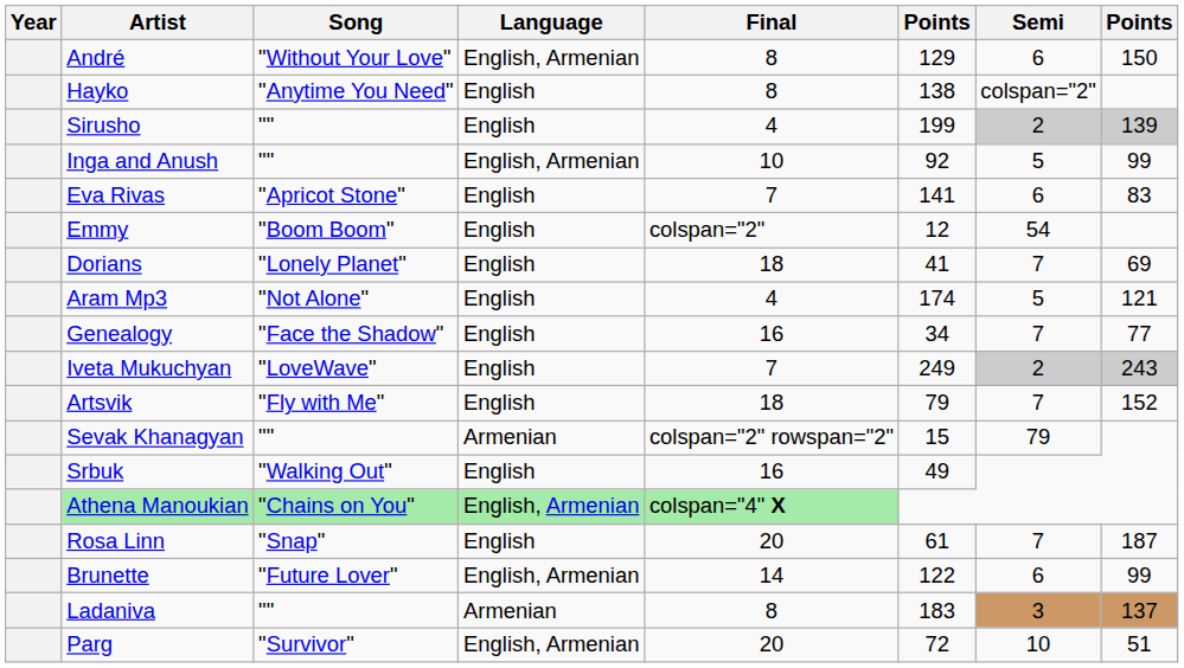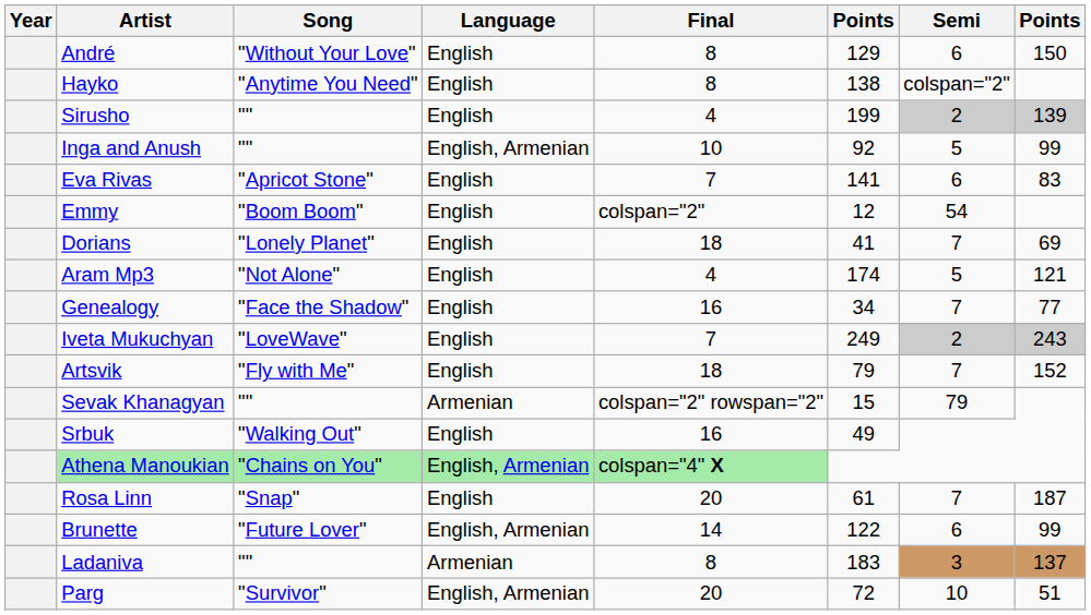André | Language: English, Armenian -> English
